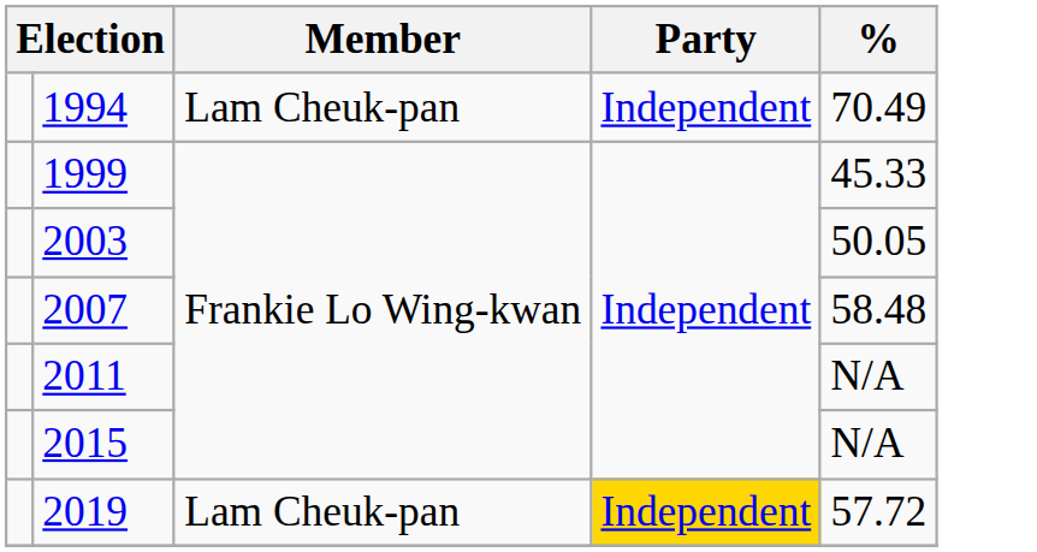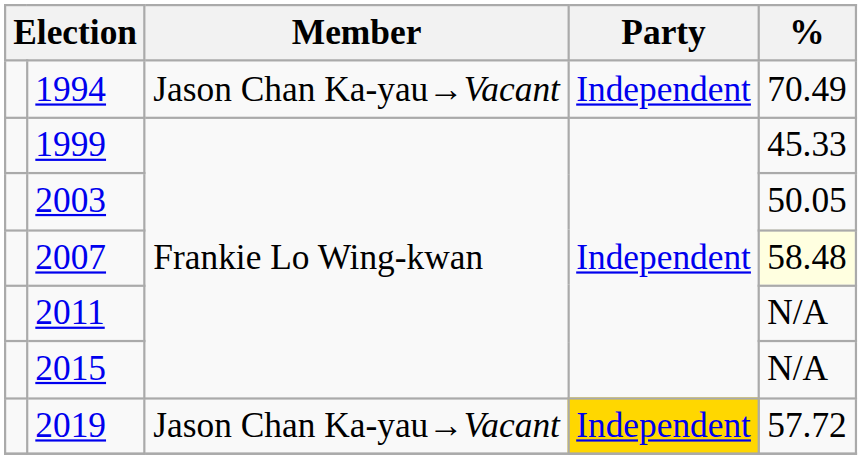1994 | Member: Lam Cheuk-pan -> Jason Chan Ka-yau→Vacant
2007 | %: no background -> lightyellow background
2019 | Member: Lam Cheuk-pan -> Jason Chan Ka-yau→Vacant
